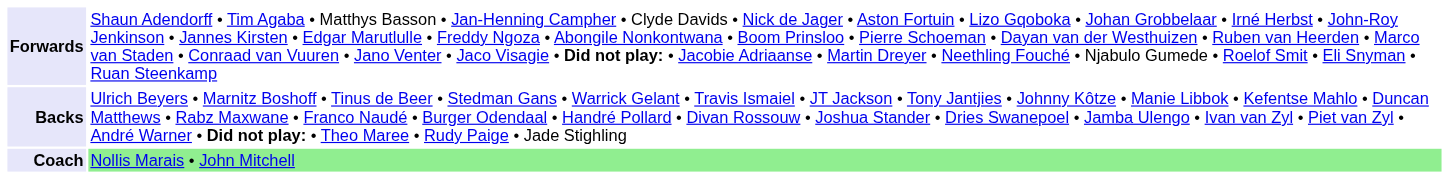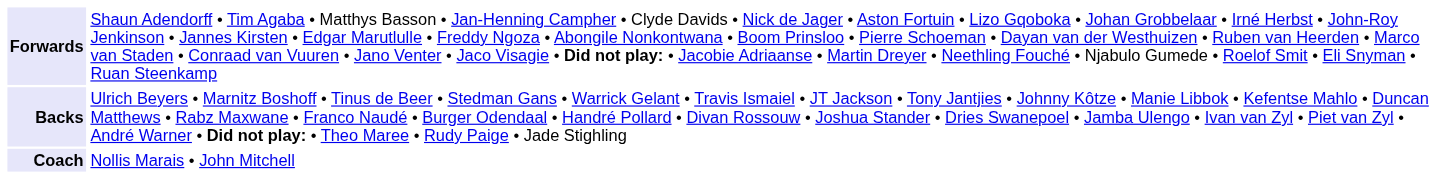Coach | column 2: lightgreen background -> no background
